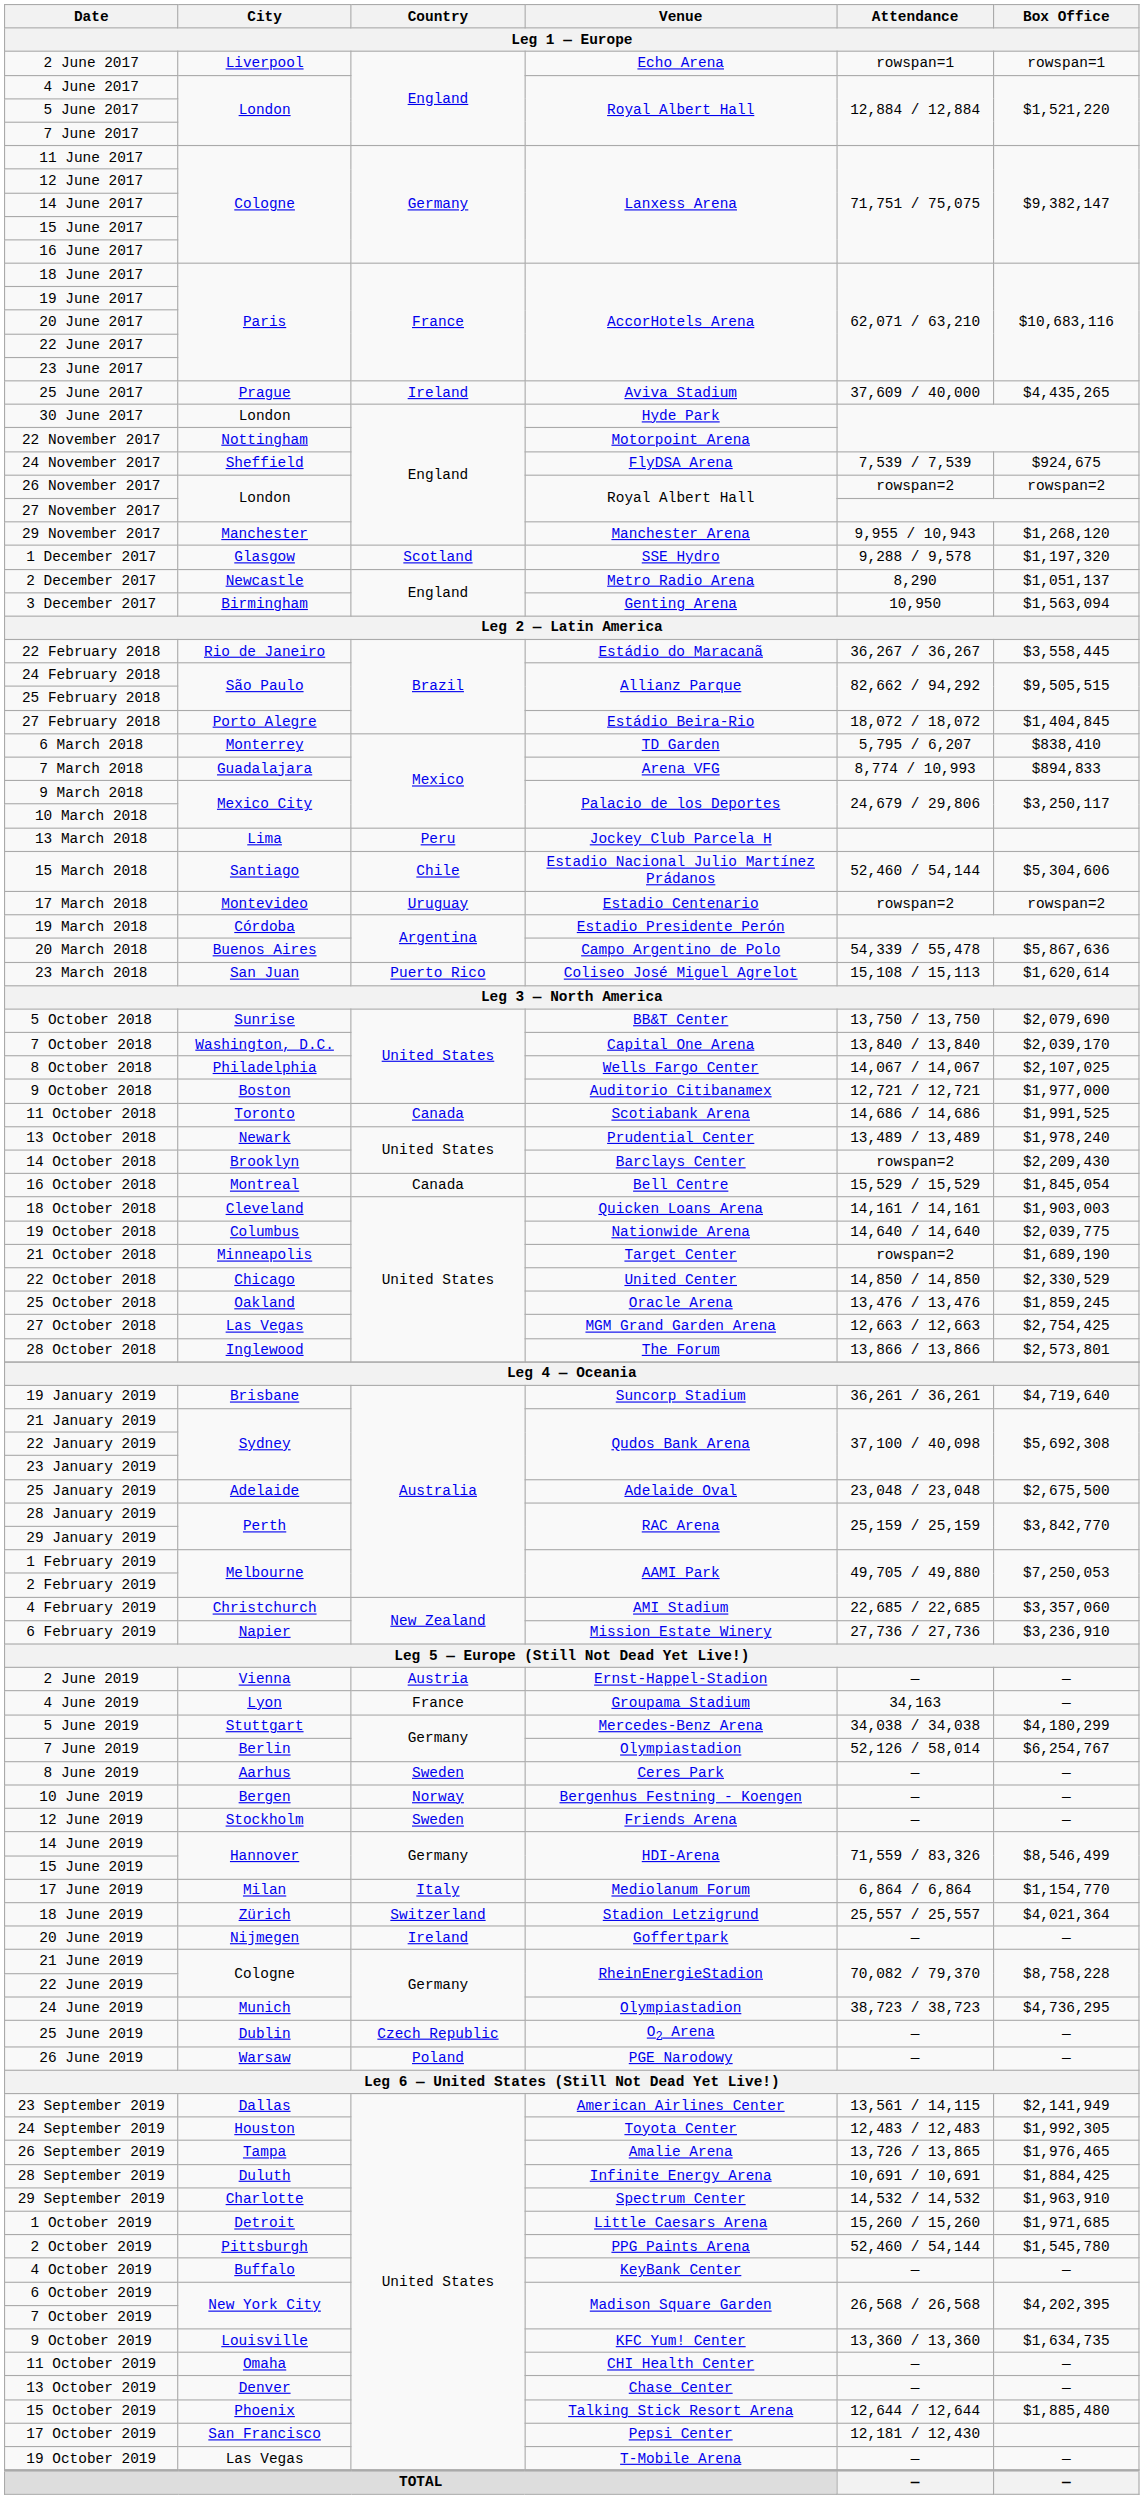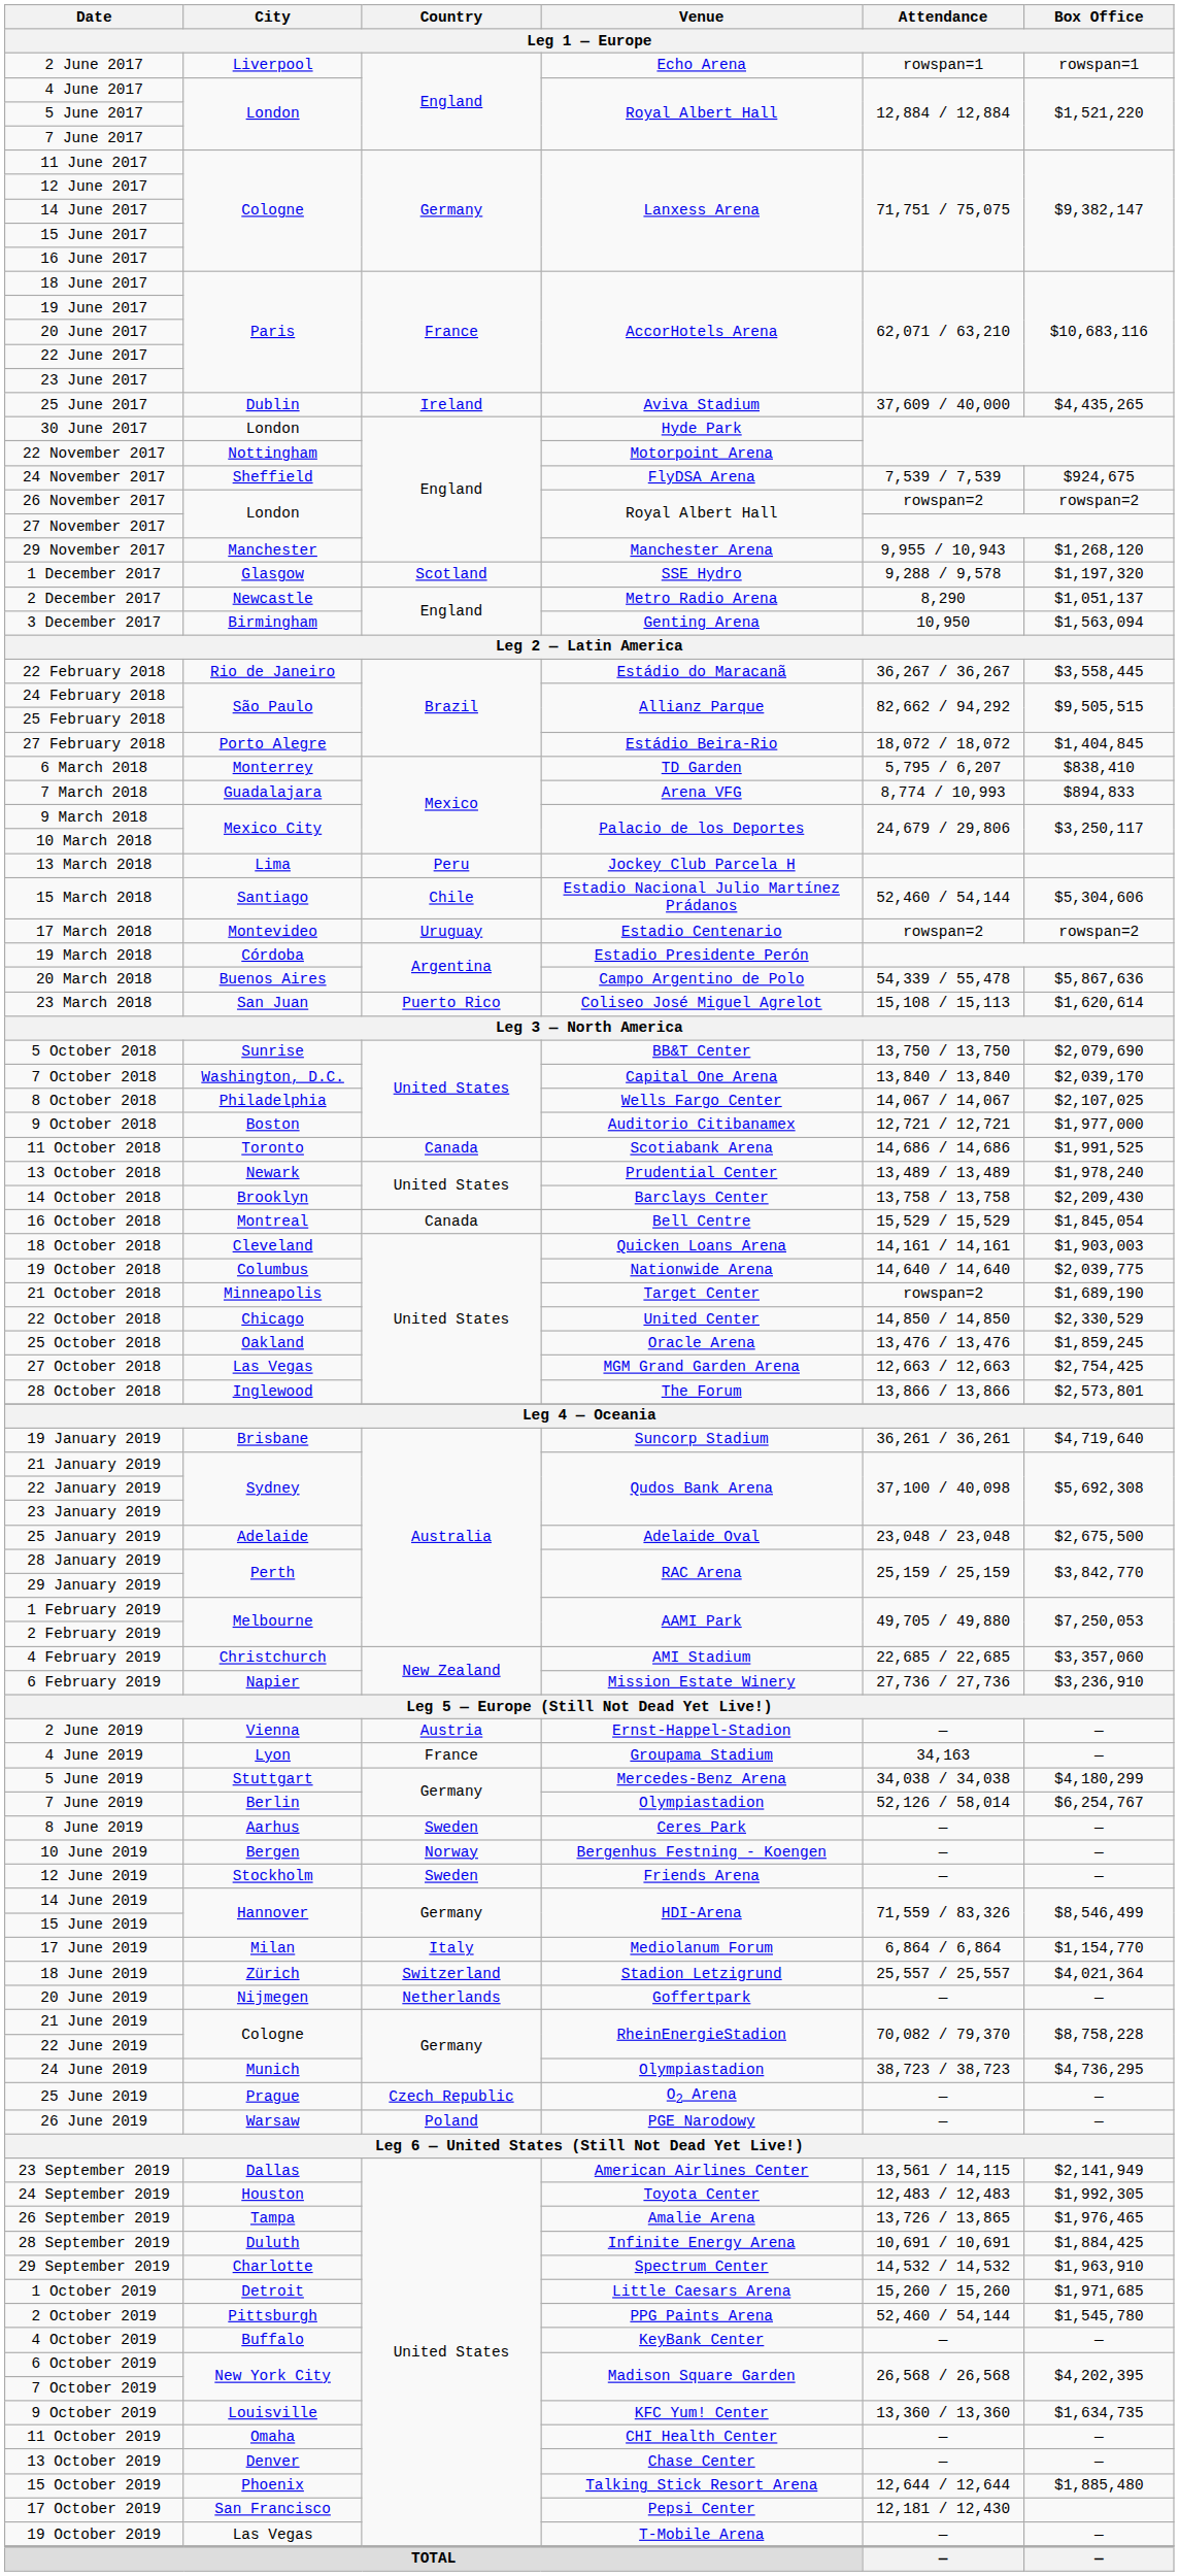25 June 2017 | City: Prague -> Dublin
14 October 2018 | Attendance: rowspan=2 -> 13,758 / 13,758
20 June 2019 | Country: Ireland -> Netherlands
25 June 2019 | City: Dublin -> Prague
